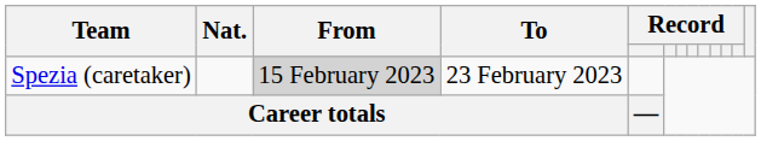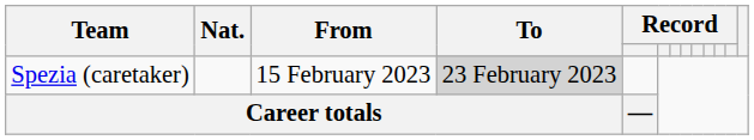Spezia (caretaker) | From: lightgrey background -> no background
Spezia (caretaker) | To: no background -> lightgrey background
